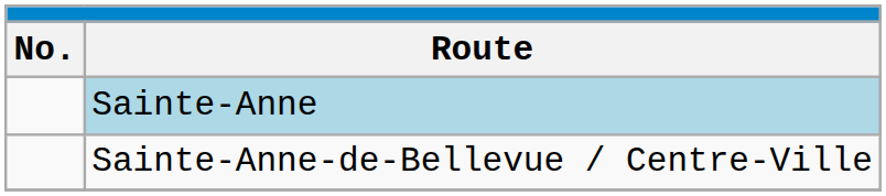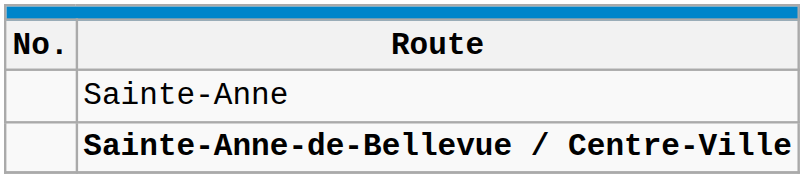Sainte-Anne | Route: lightblue background -> no background
Sainte-Anne-de-Bellevue / Centre-Ville | Route: normal -> bold
